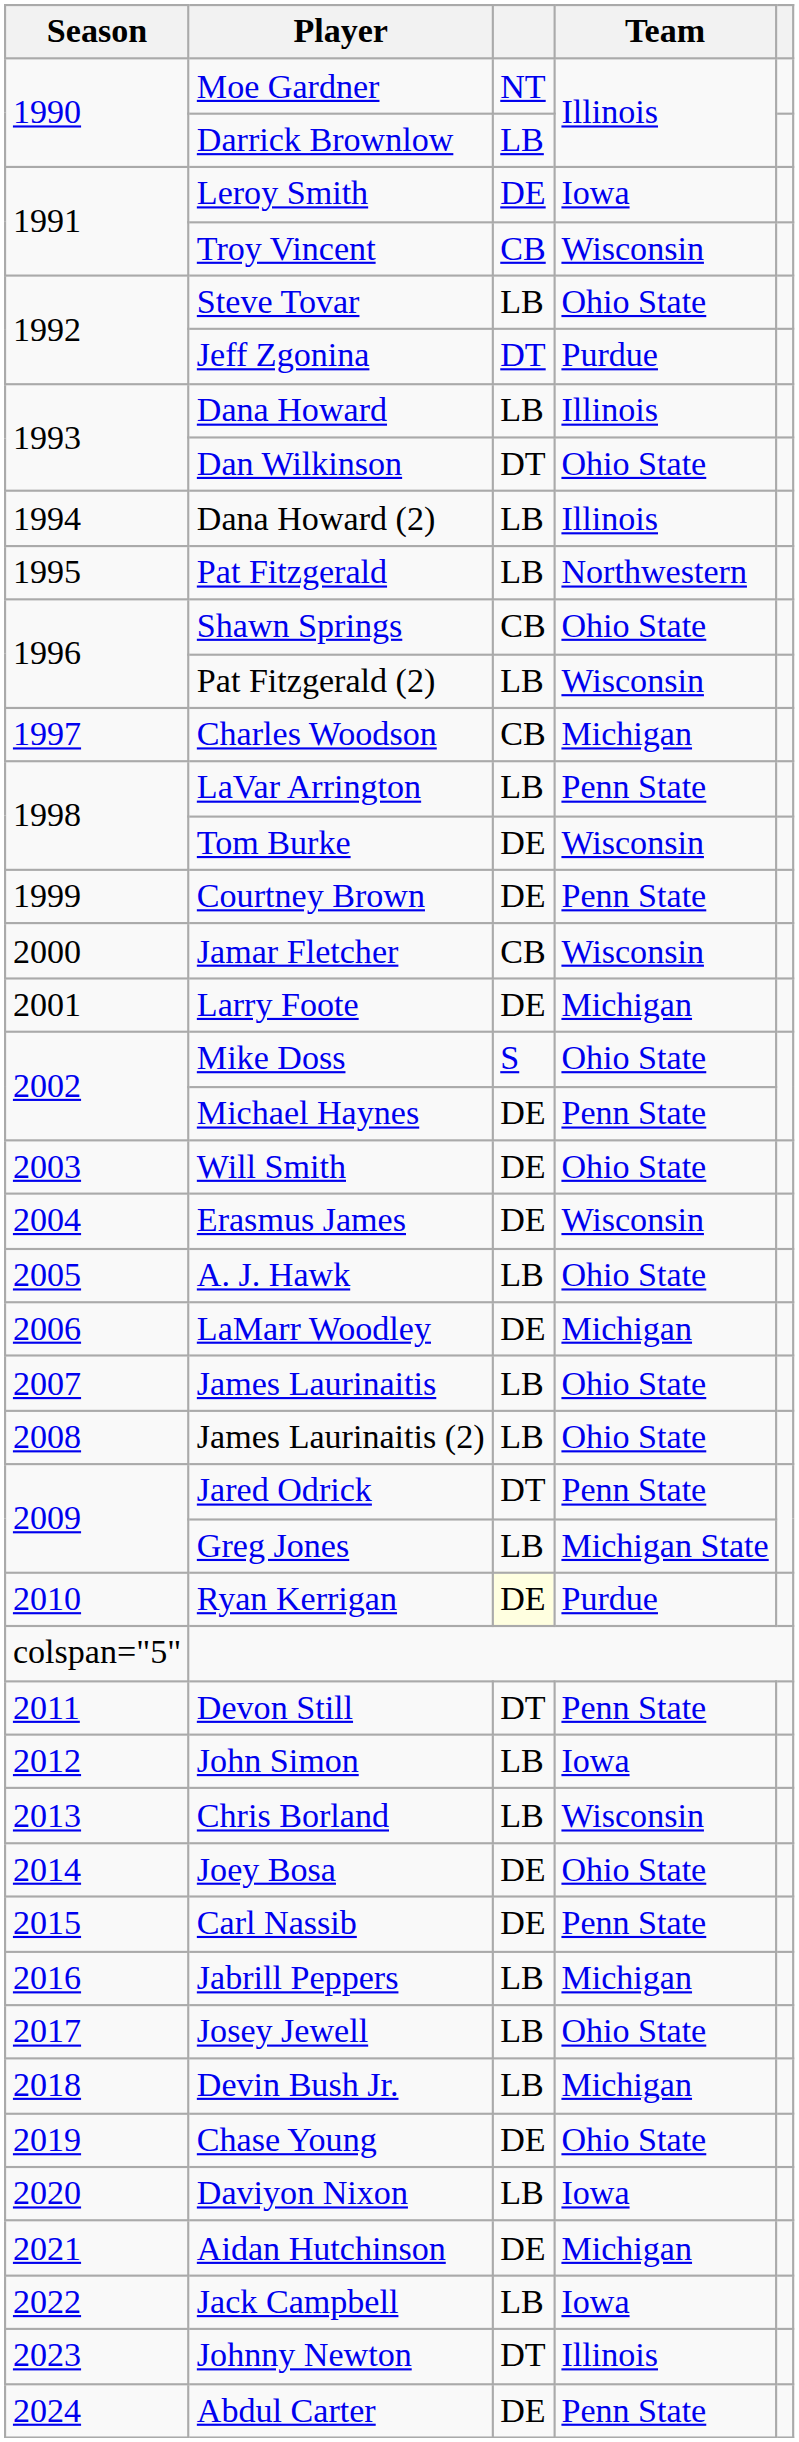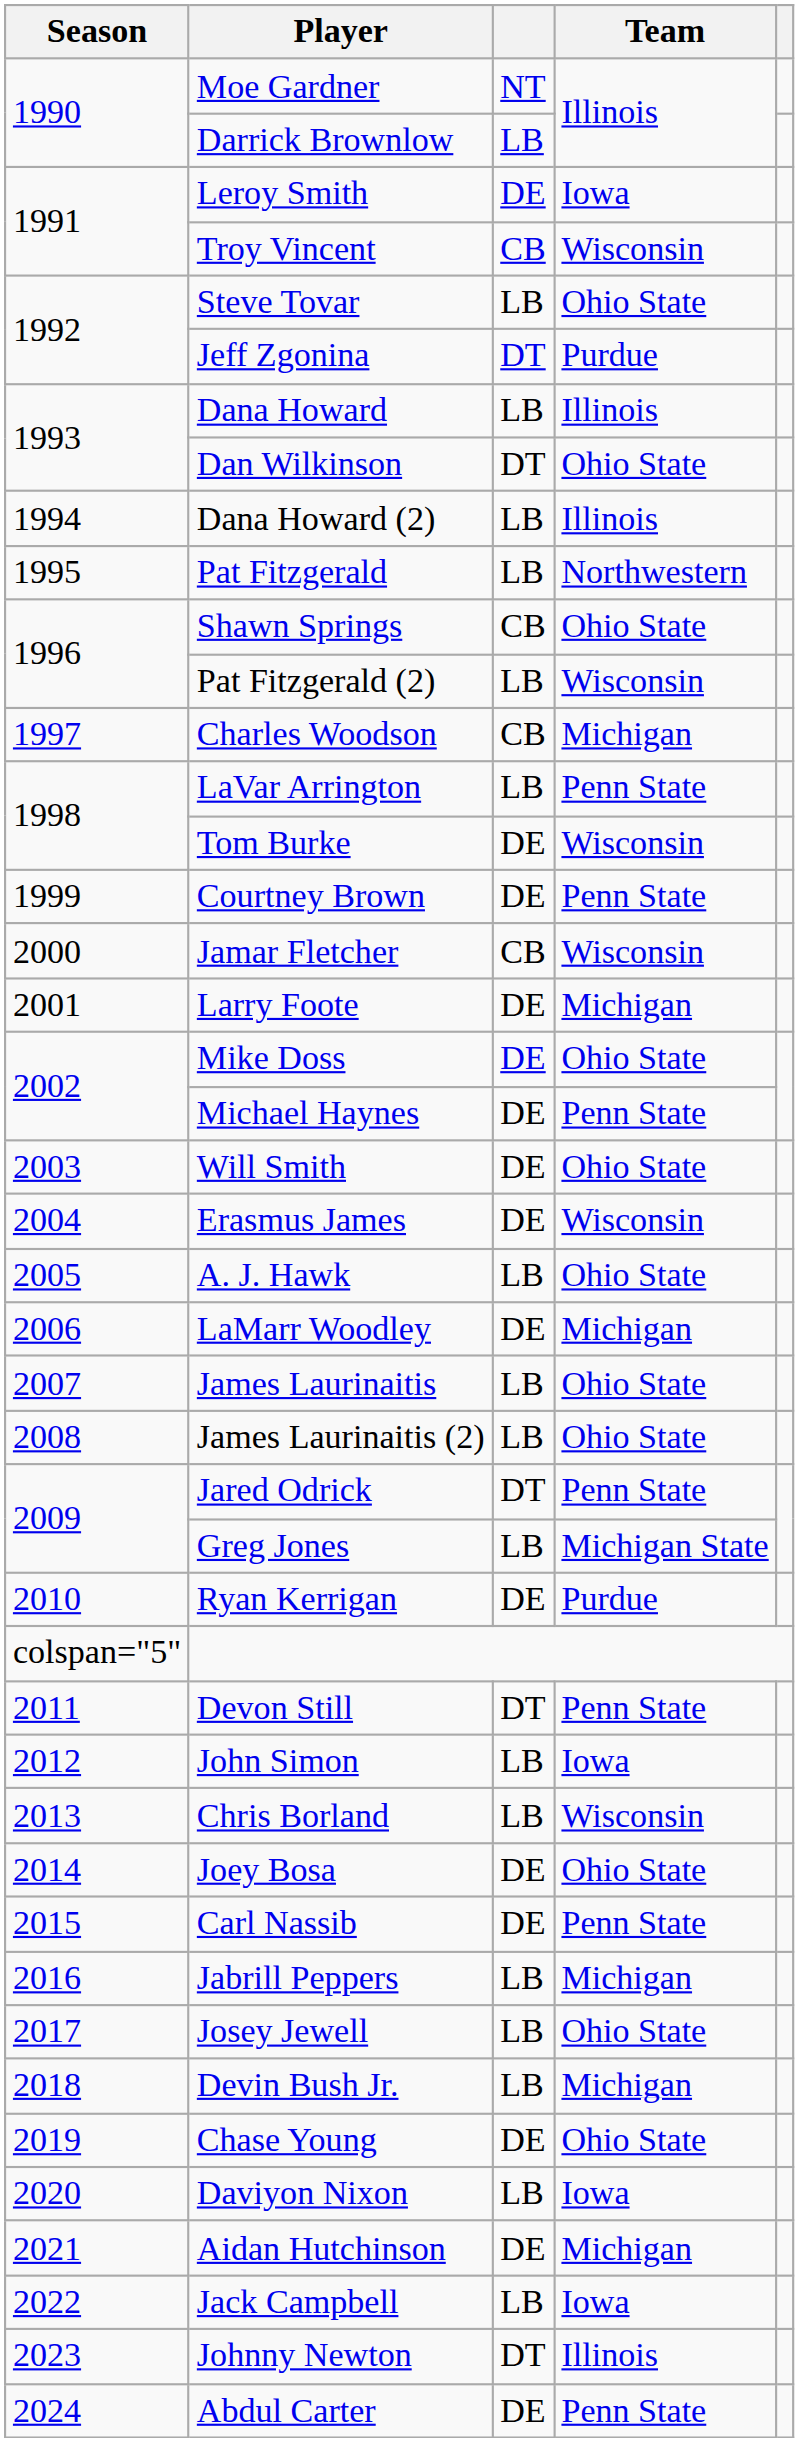Mike Doss | column 3: S -> DE
Ryan Kerrigan | column 3: lightyellow background -> no background
